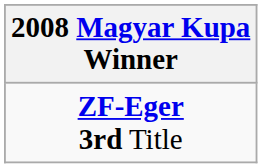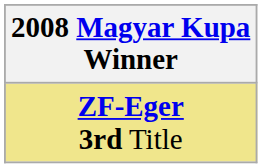row 2 | column 1: no background -> khaki background
